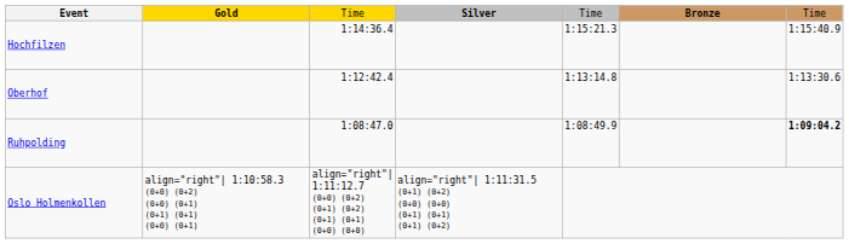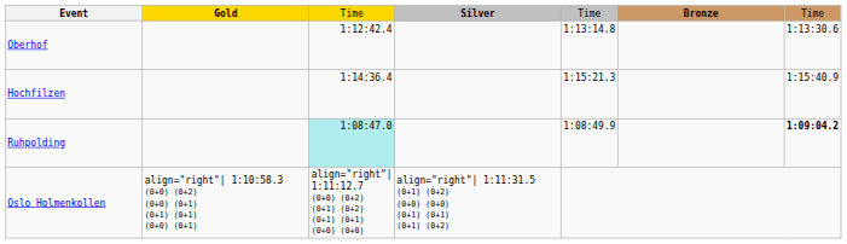rows swapped: Hochfilzen <-> Oberhof
Ruhpolding | column 3: no background -> paleturquoise background
